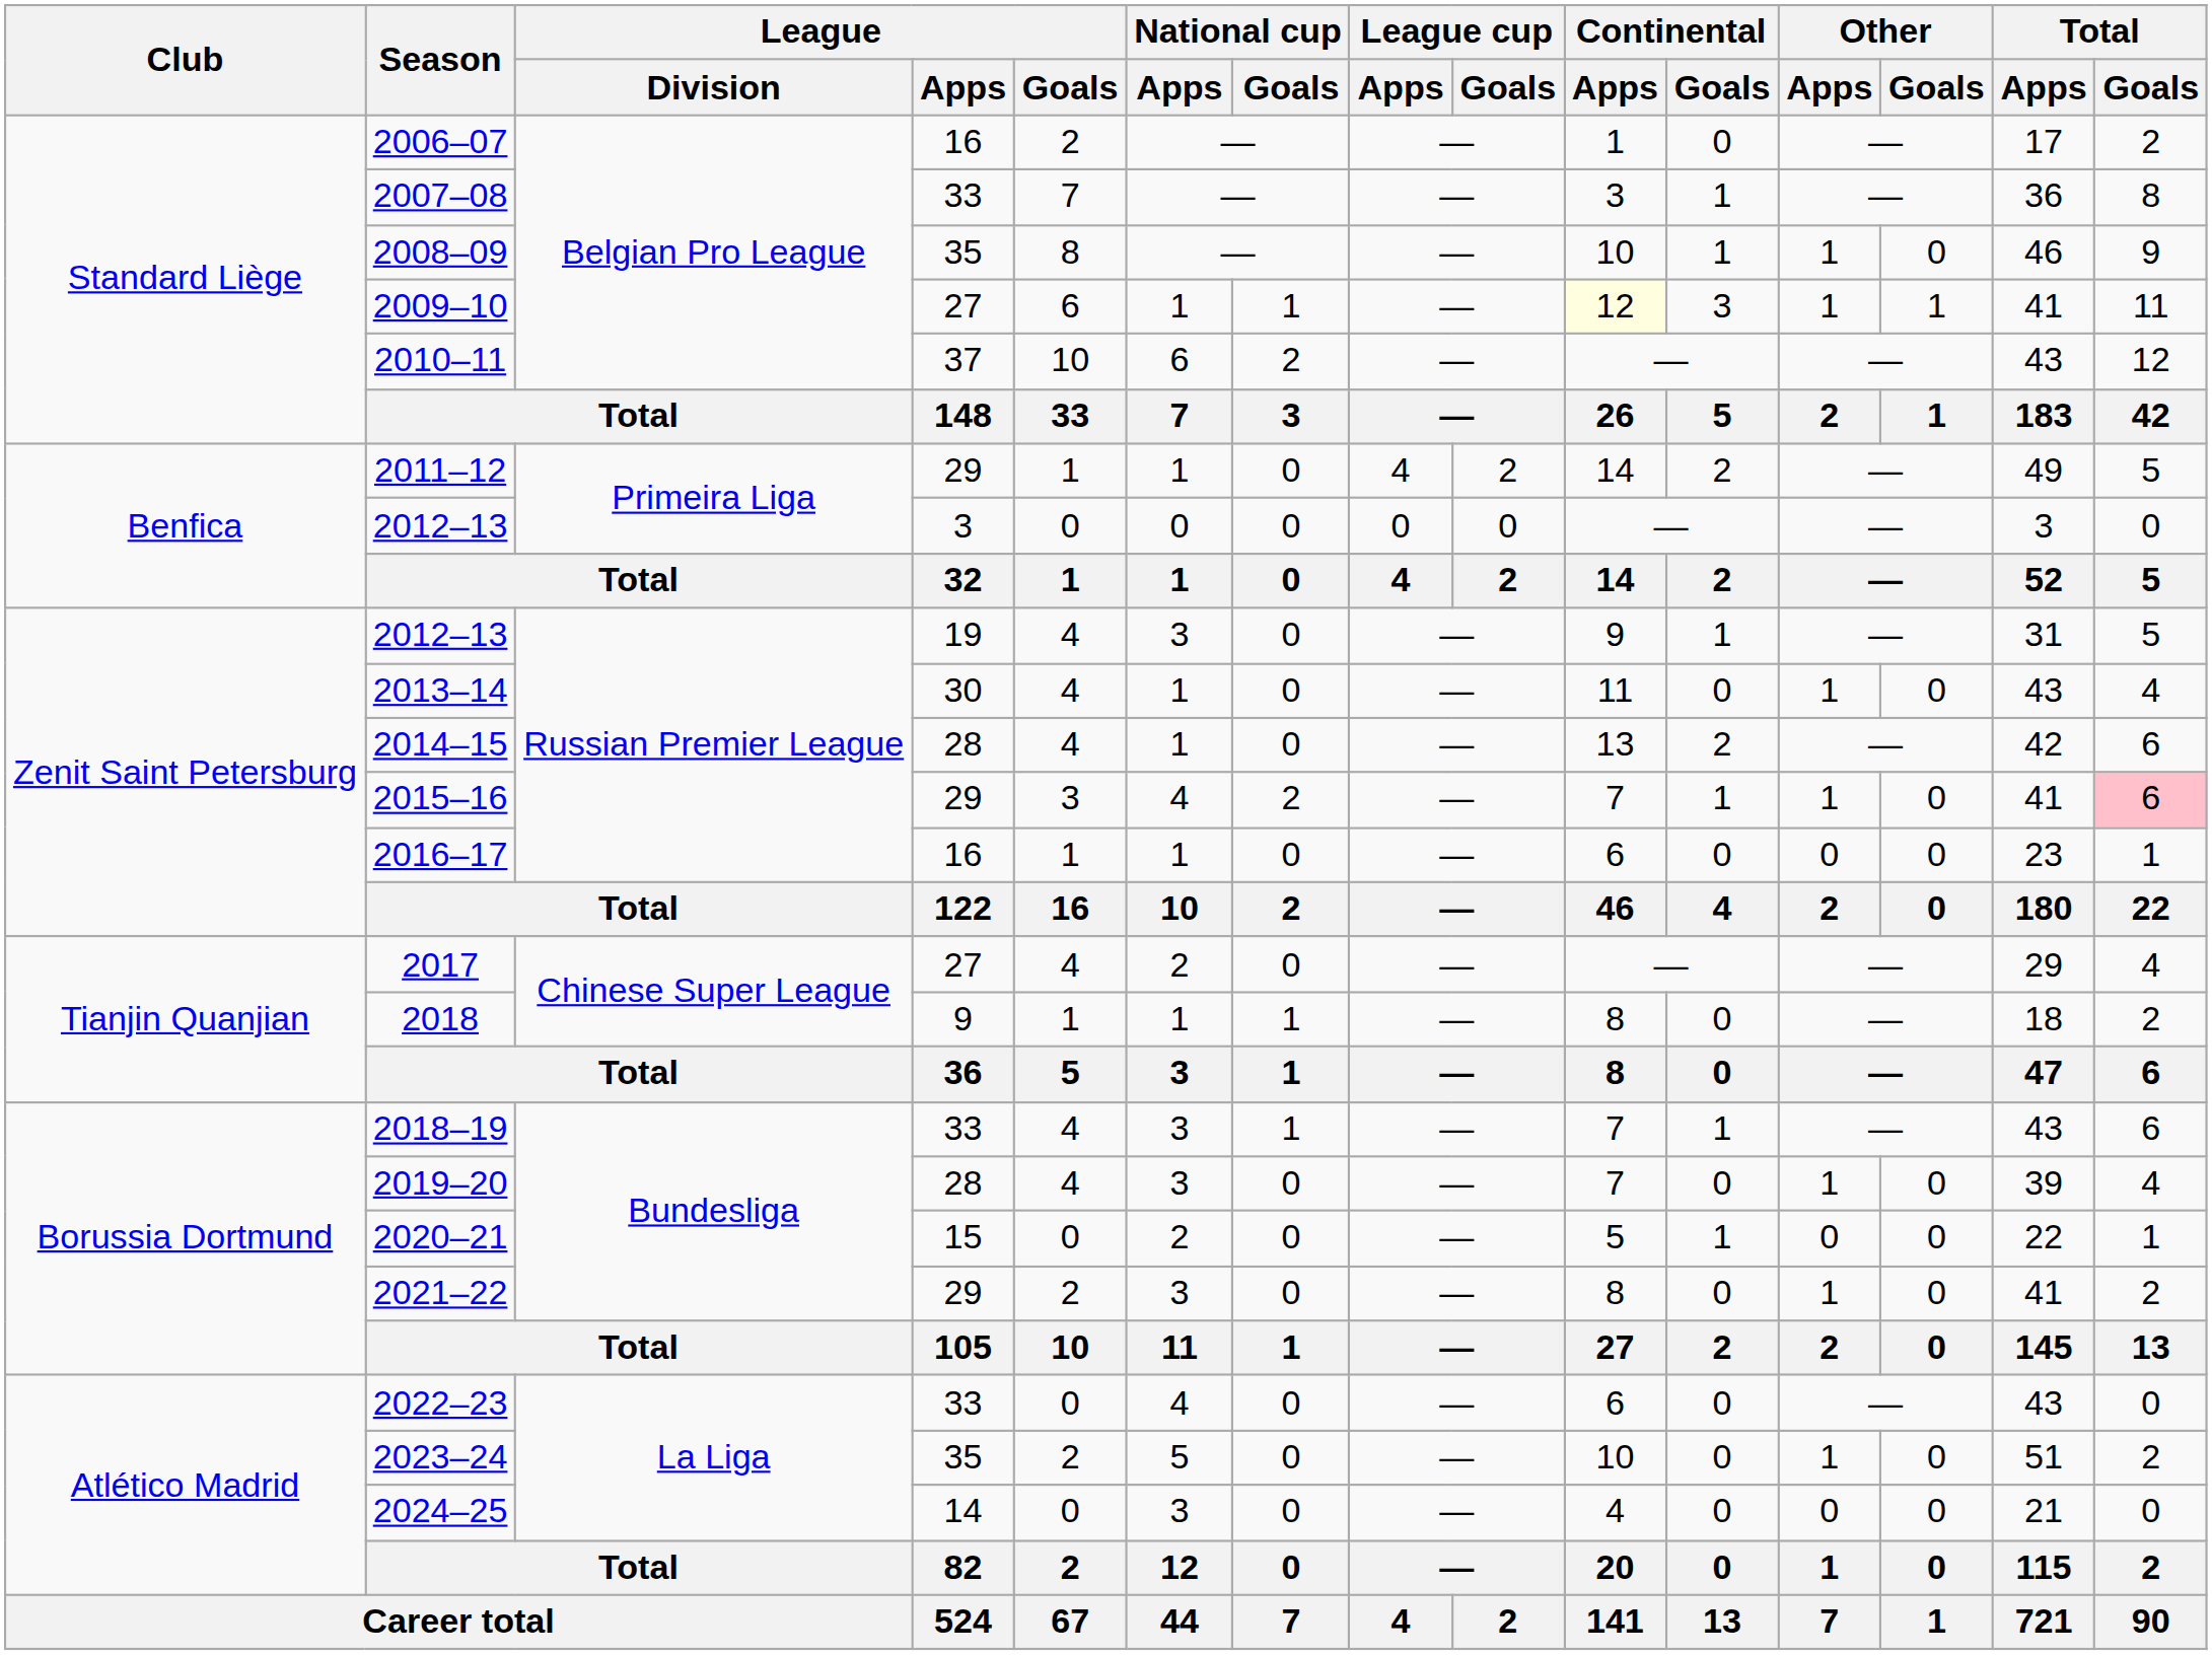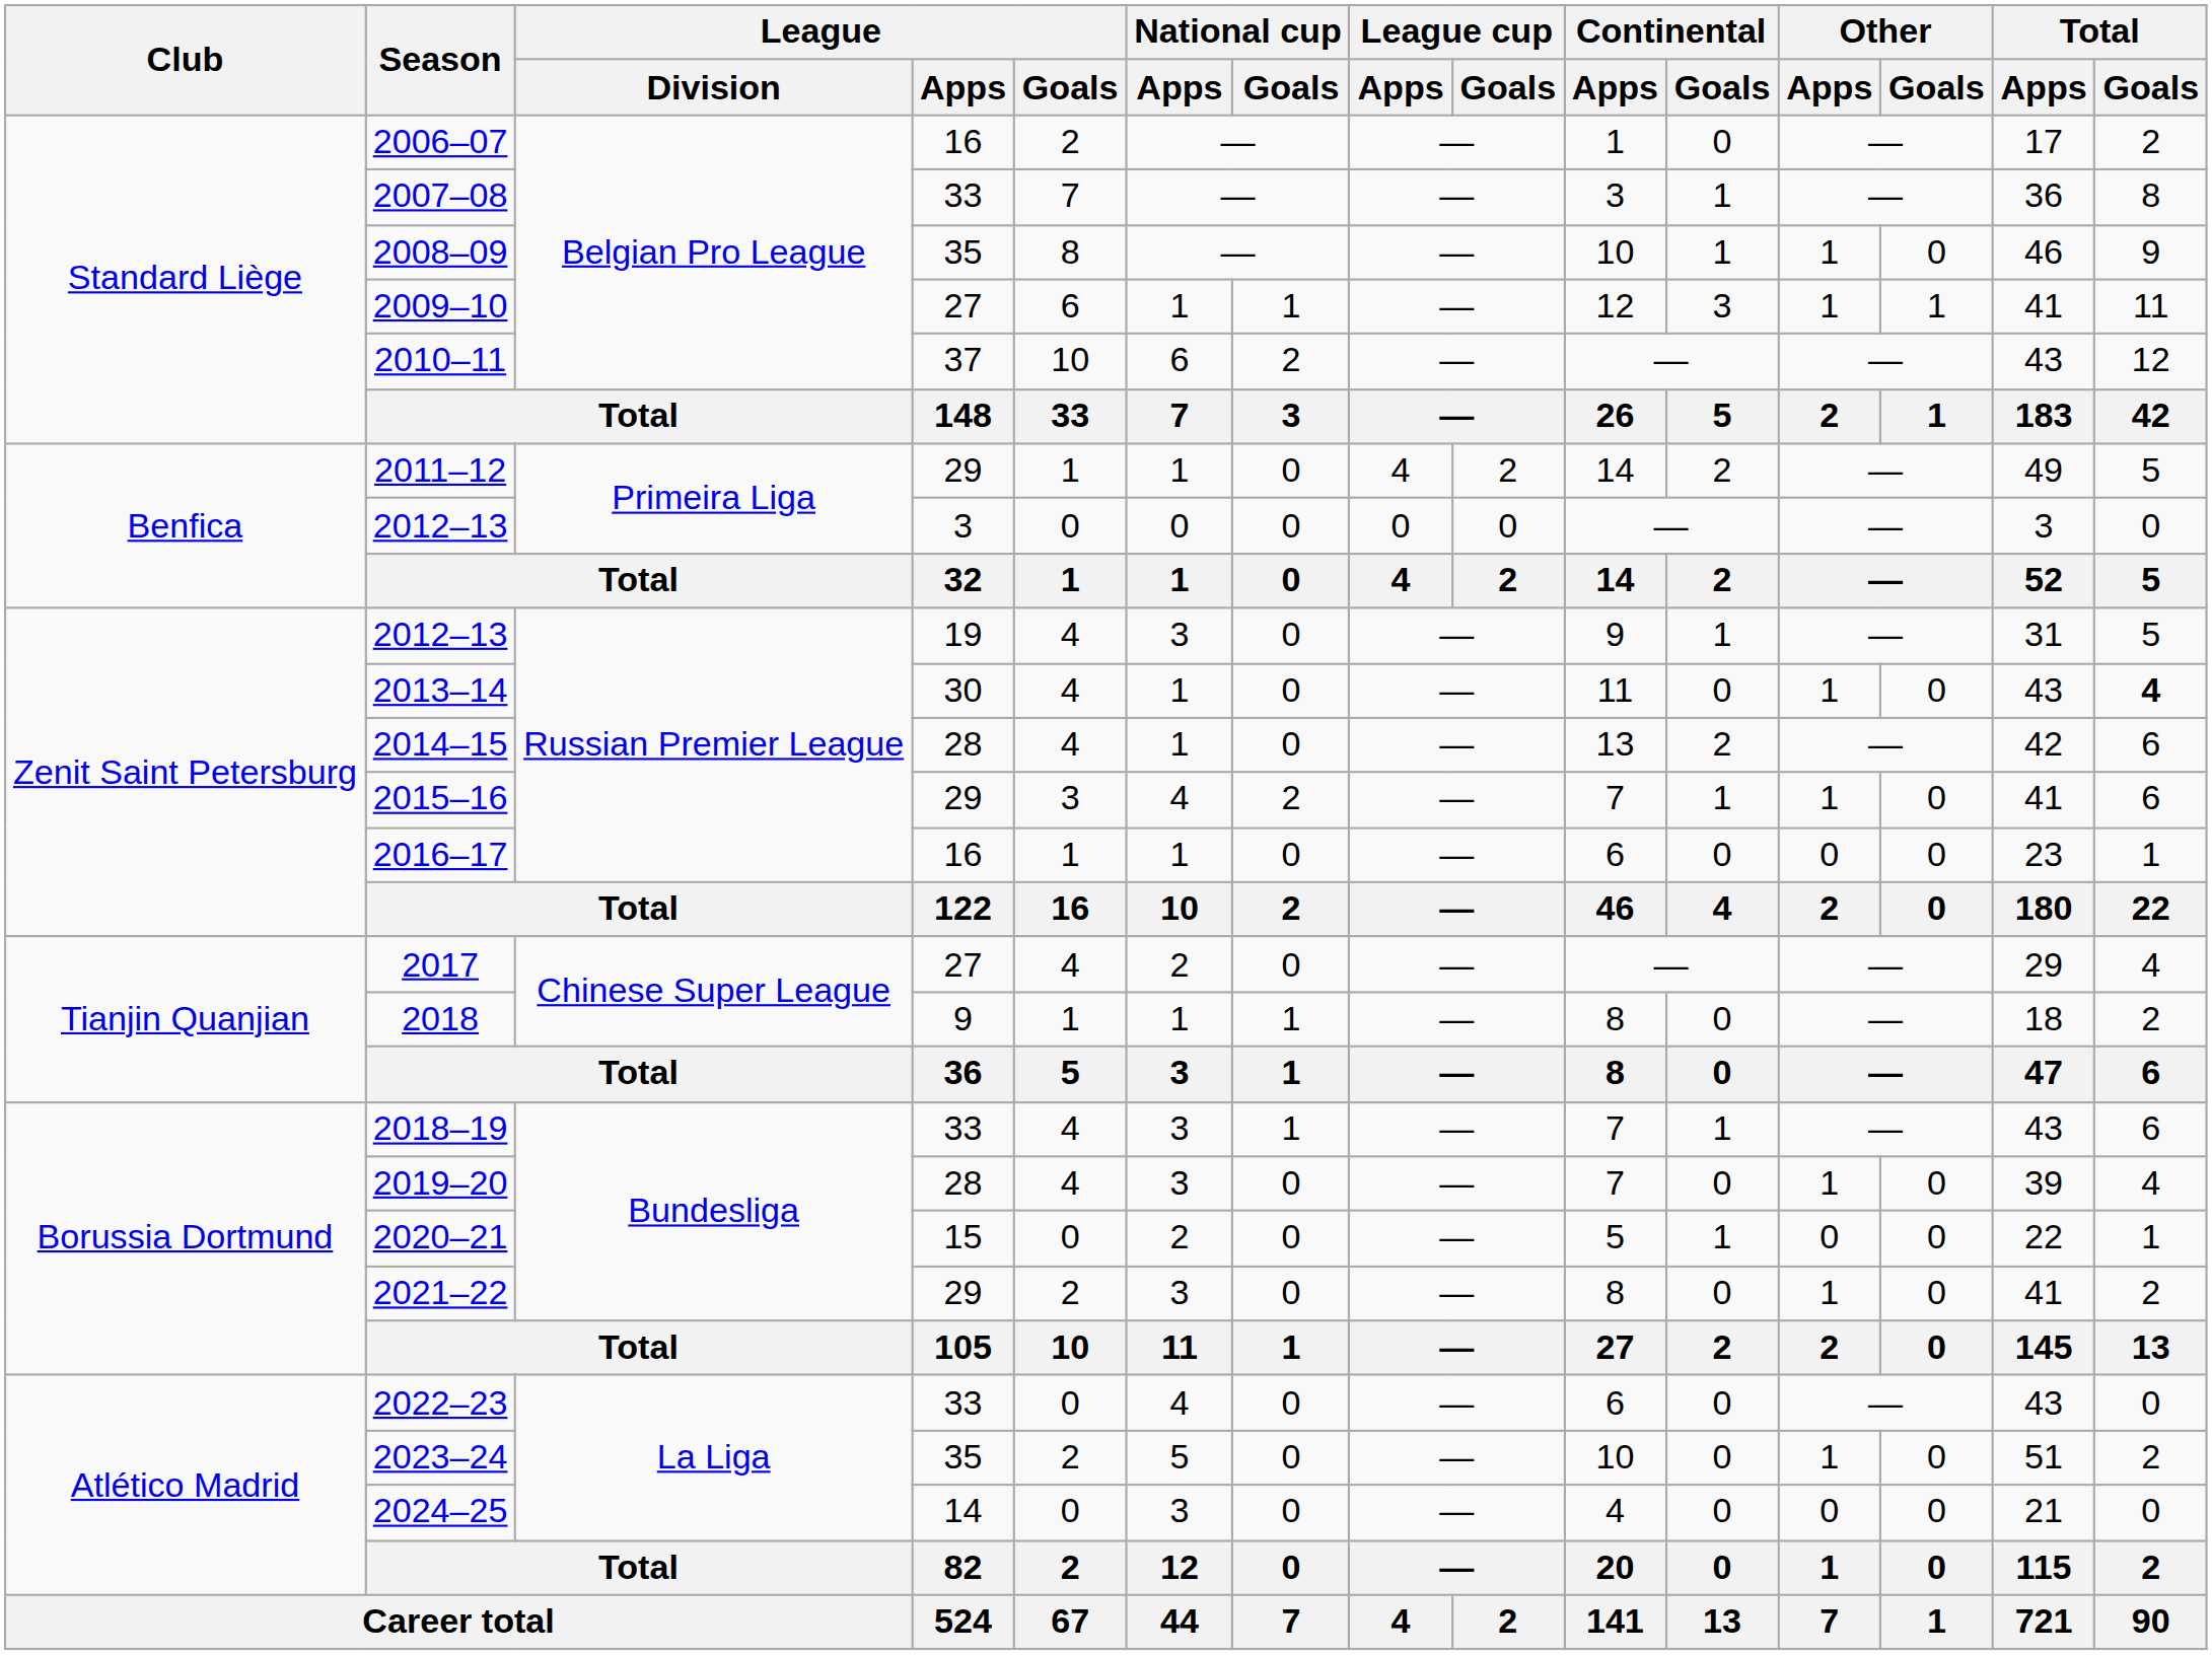2009–10 | Continental / Apps: lightyellow background -> no background
2013–14 | Total / Goals: normal -> bold
2015–16 | Total / Goals: pink background -> no background
